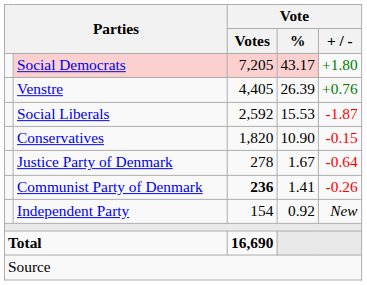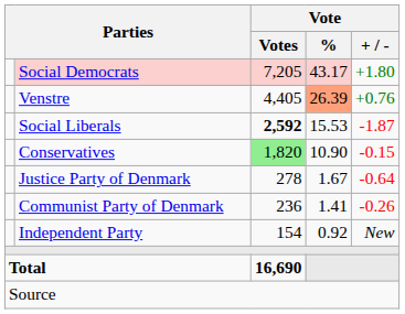Venstre | Vote / %: no background -> lightsalmon background
Social Liberals | Vote / Votes: normal -> bold
Conservatives | Vote / Votes: no background -> lightgreen background
Communist Party of Denmark | Vote / Votes: bold -> normal
